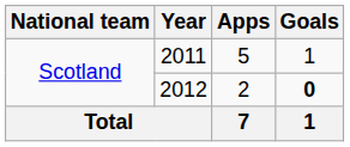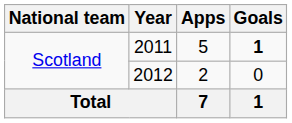2011 | Goals: normal -> bold
2012 | Goals: bold -> normal
